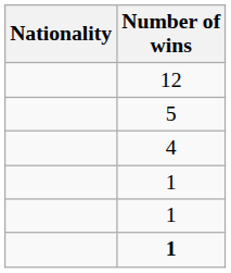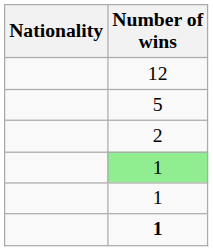row 4 | Number of wins: 4 -> 2
row 5 | Number of wins: no background -> lightgreen background
